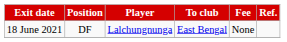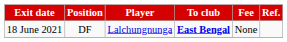18 June 2021 | To club: normal -> bold
